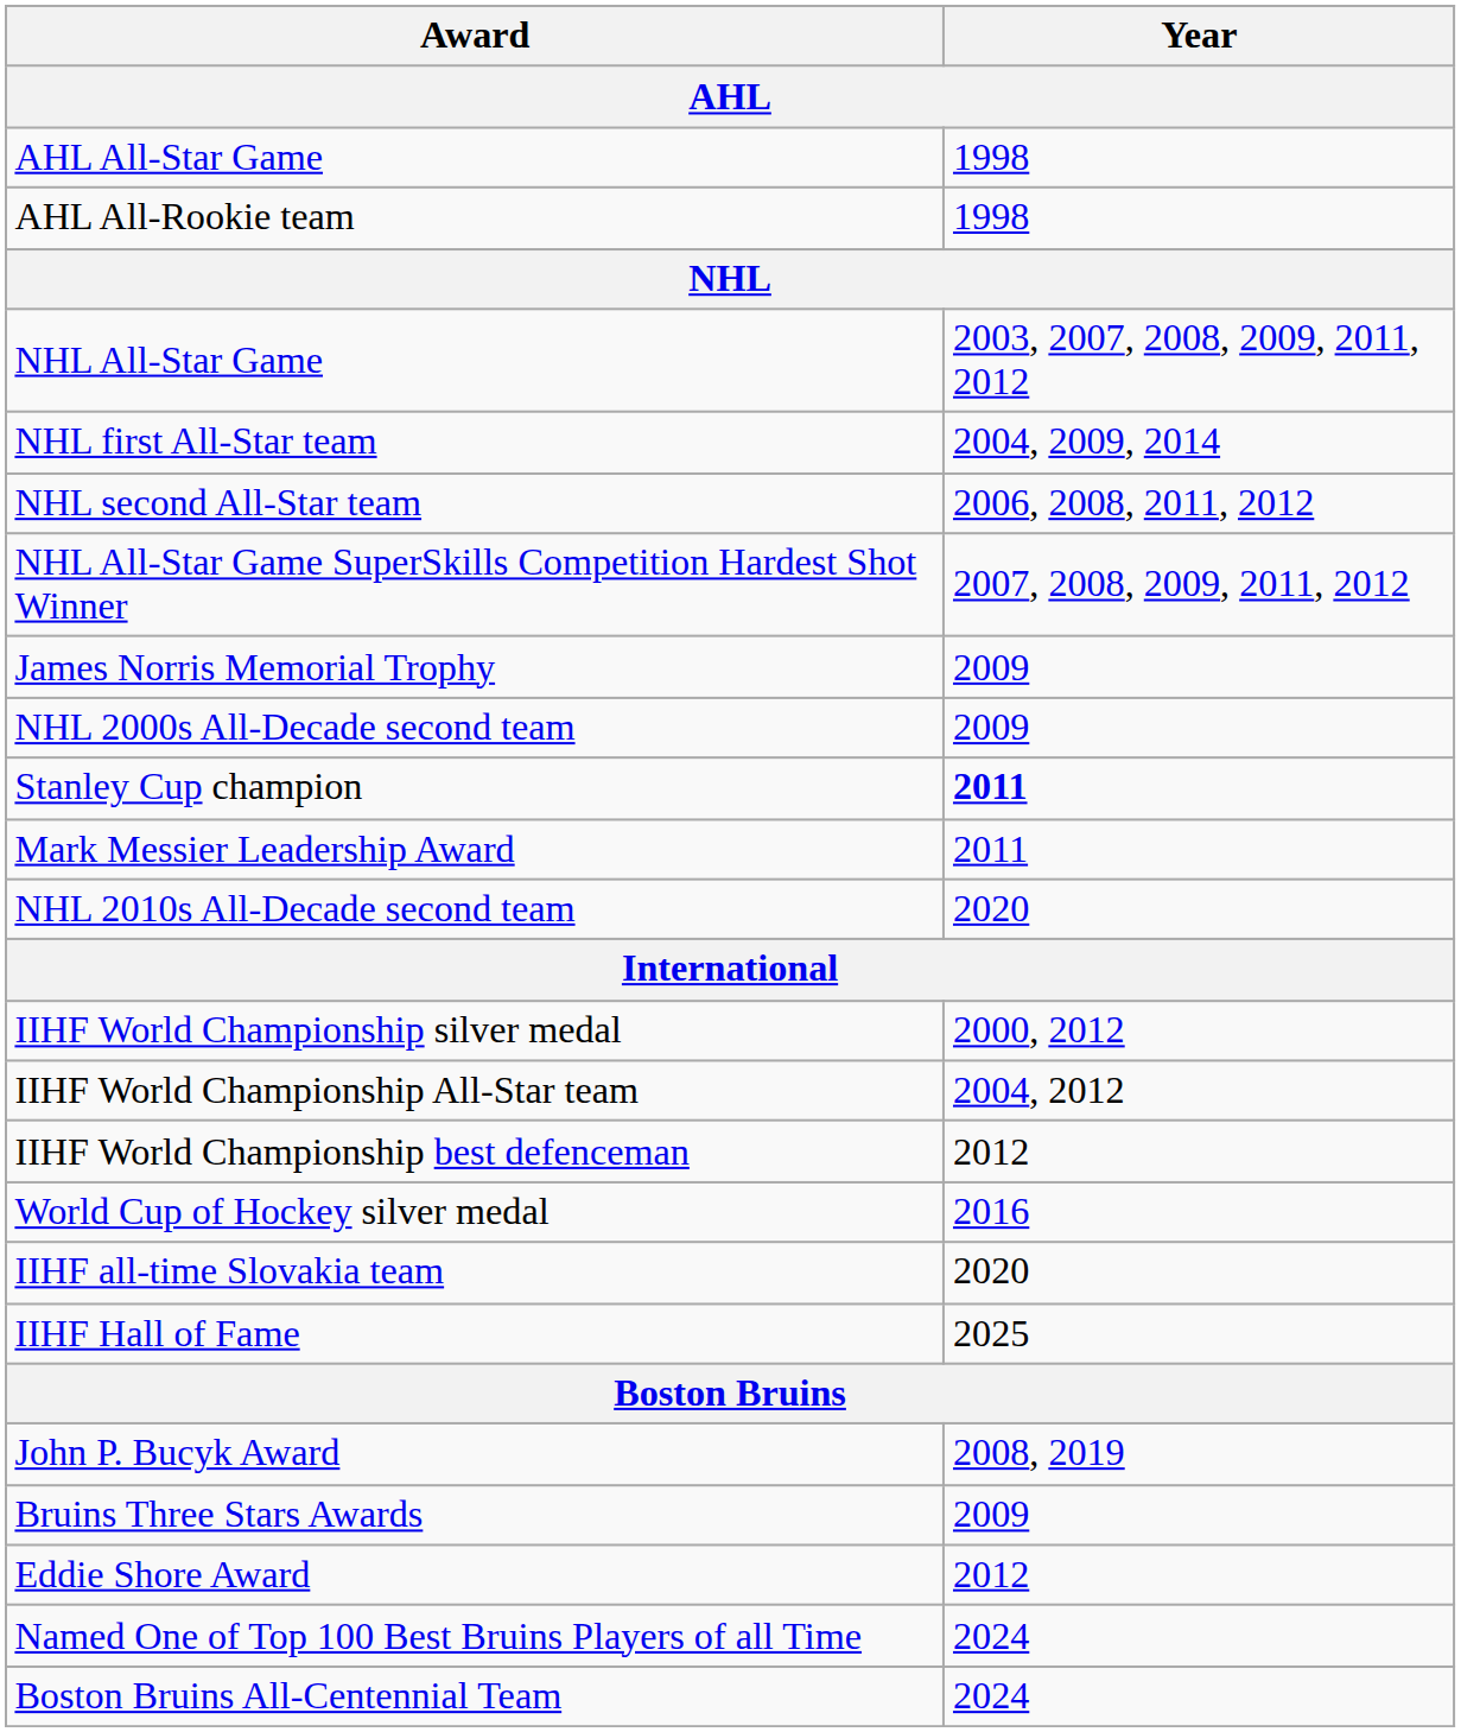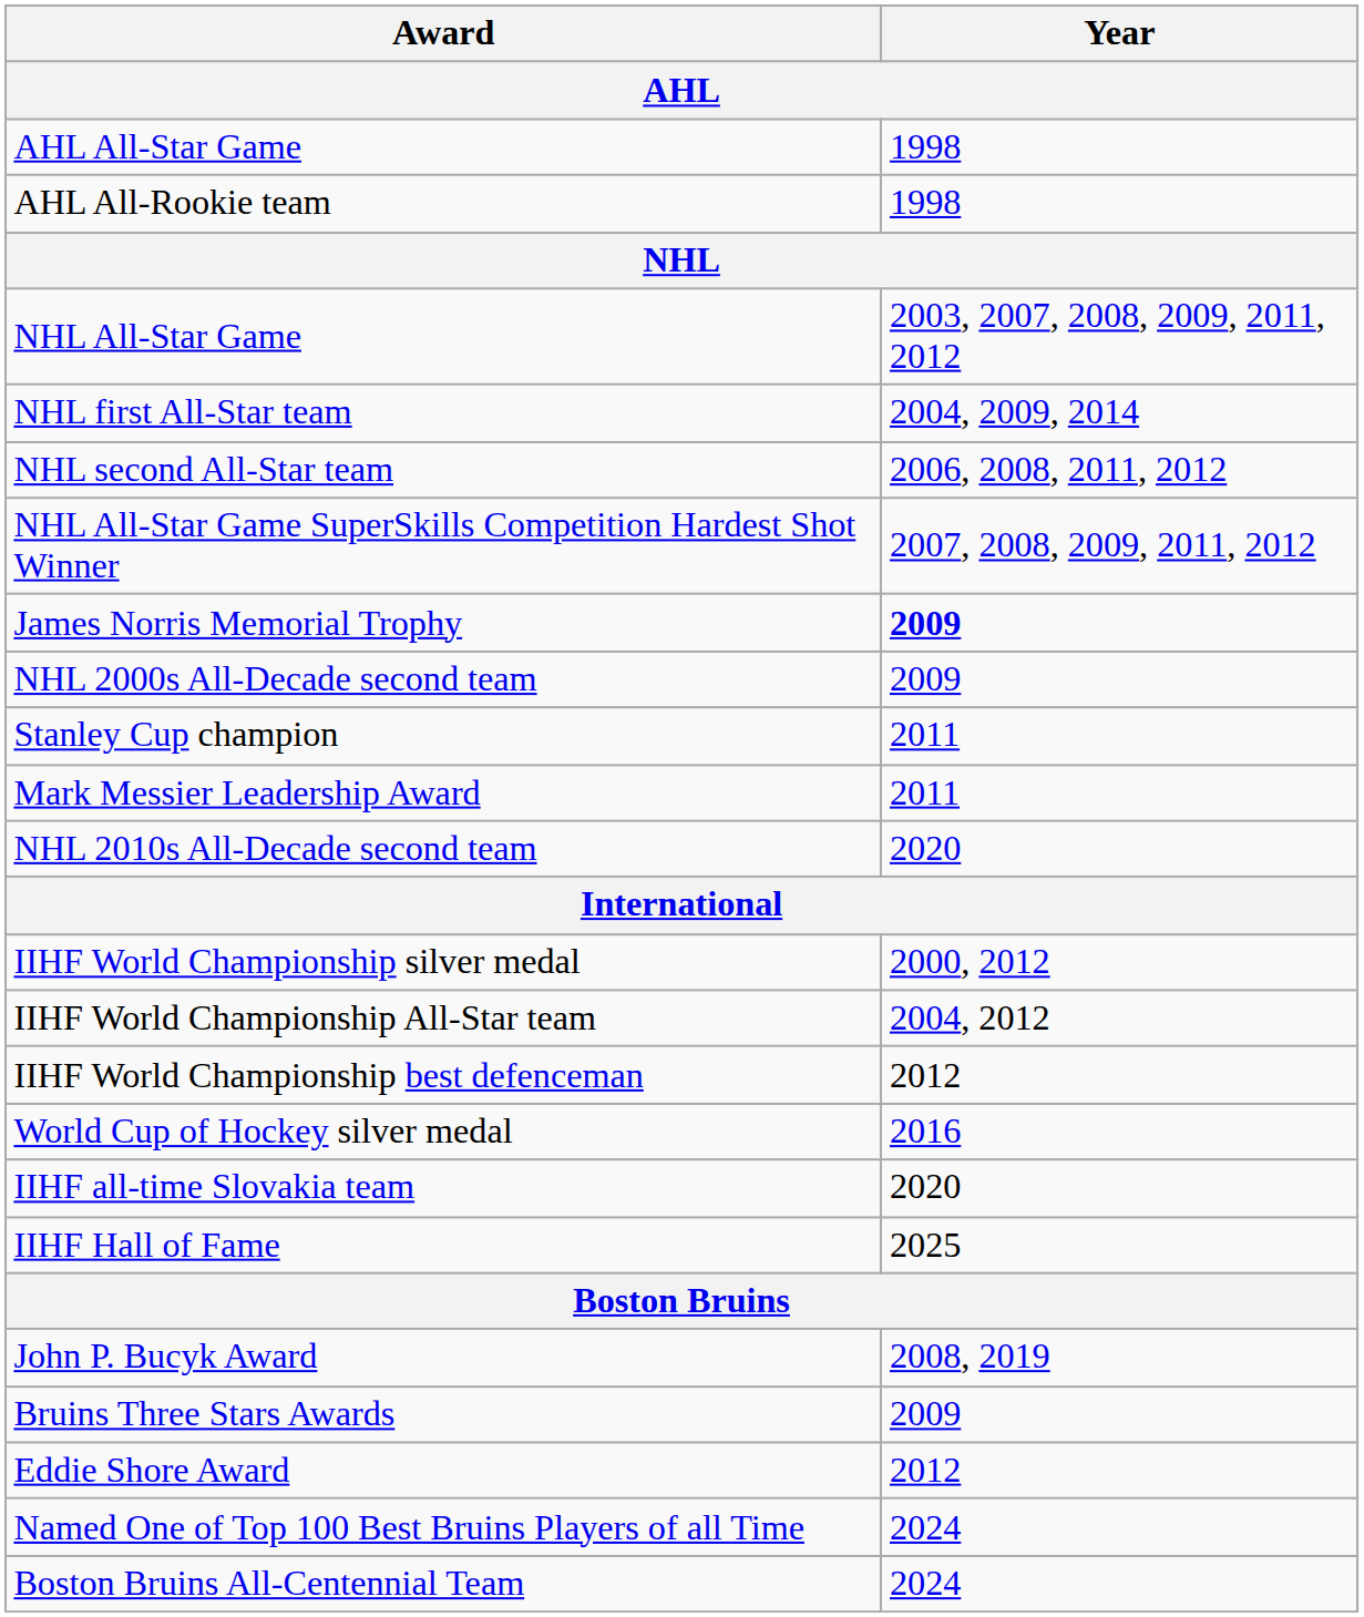James Norris Memorial Trophy | Year: normal -> bold
Stanley Cup champion | Year: bold -> normal
